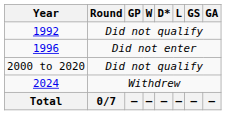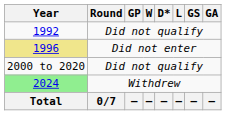1996 | Year: no background -> khaki background
2024 | Year: no background -> lightgreen background
